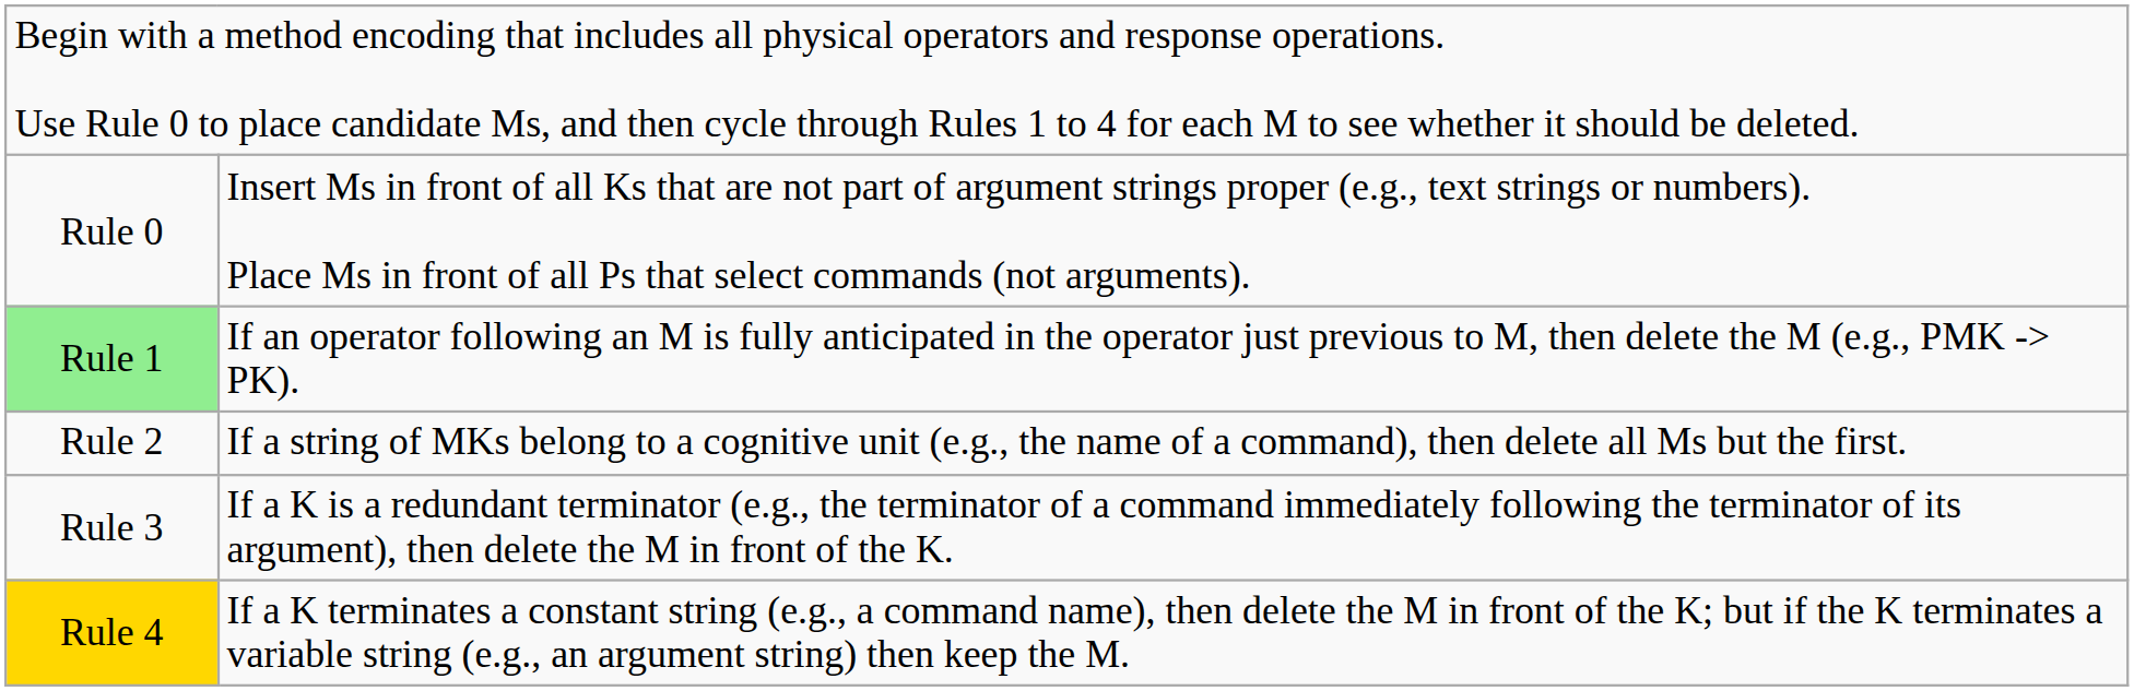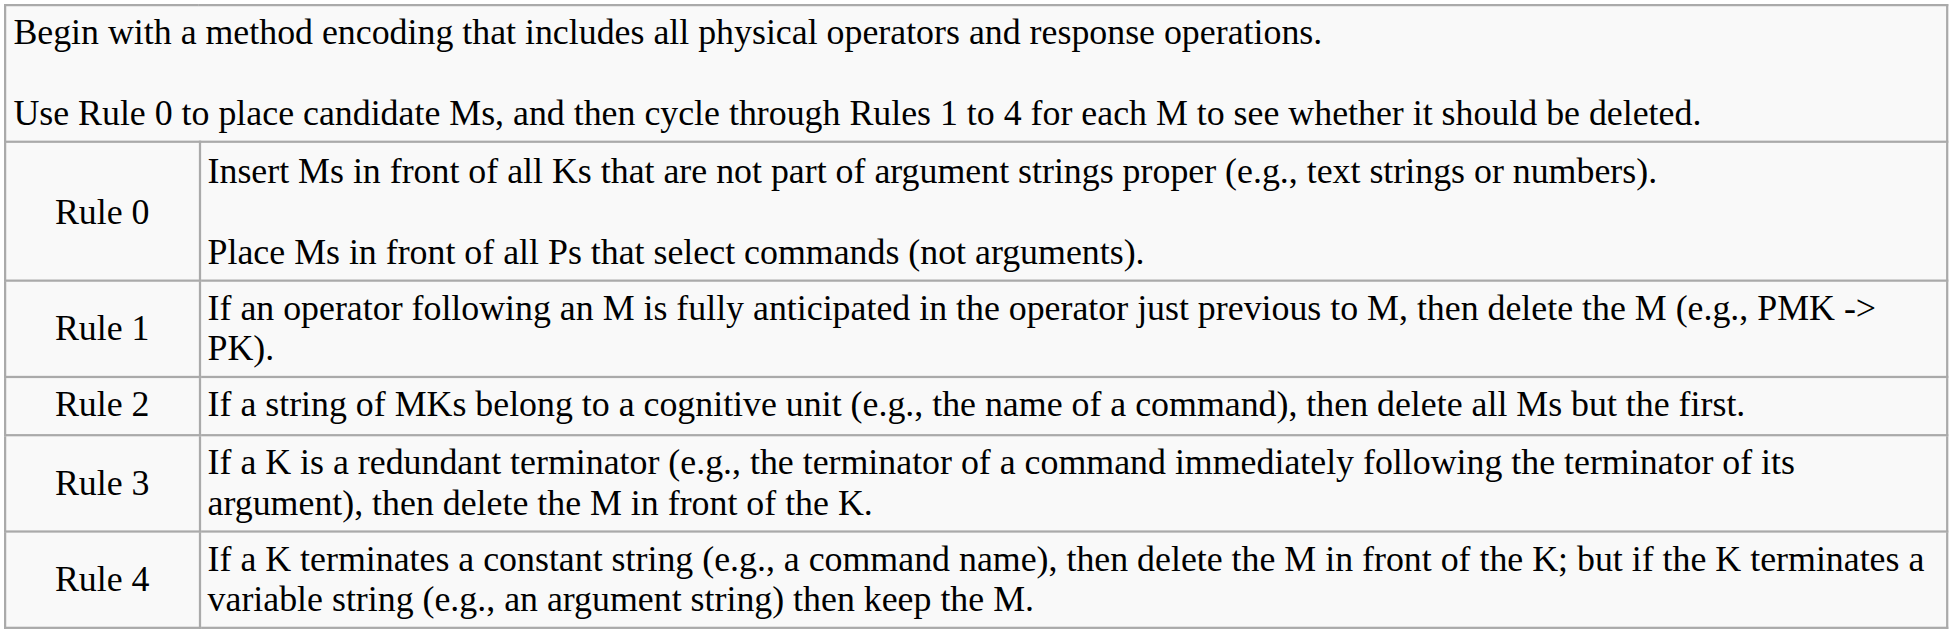Rule 1 | column 1: lightgreen background -> no background
Rule 4 | column 1: gold background -> no background
